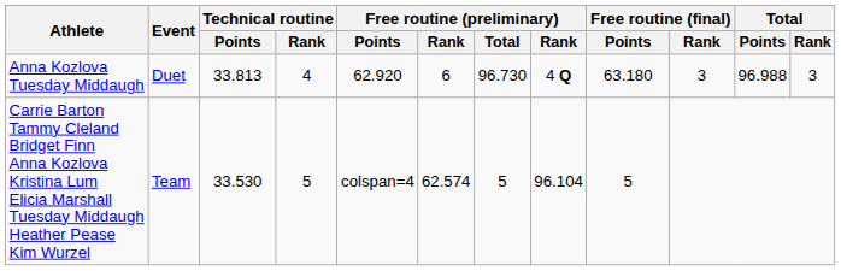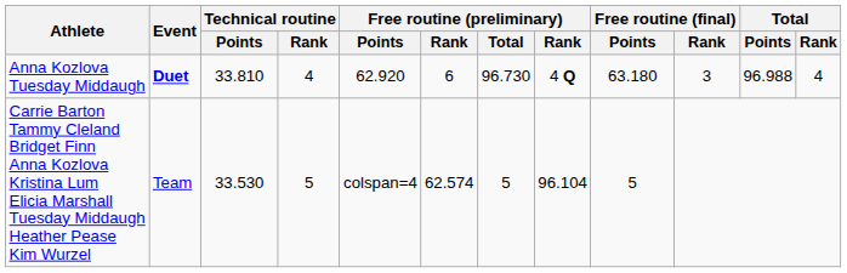Anna Kozlova Tuesday Middaugh | Event: normal -> bold
Anna Kozlova Tuesday Middaugh | Technical routine / Points: 33.813 -> 33.810
Anna Kozlova Tuesday Middaugh | Total / Rank: 3 -> 4
